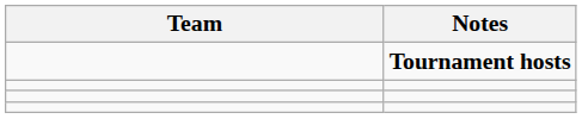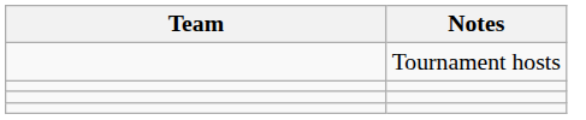row 2 | Notes: bold -> normal
